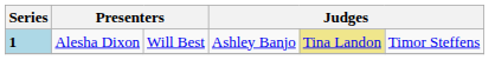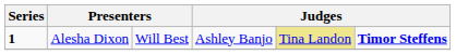Alesha Dixon | Series: lightblue background -> no background
Alesha Dixon | column 6: normal -> bold
